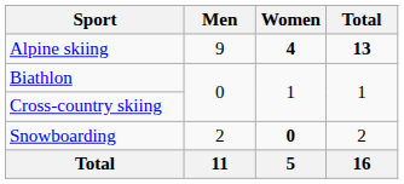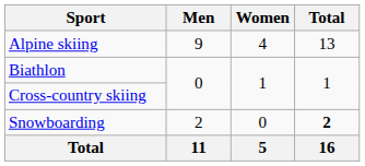Alpine skiing | Women: bold -> normal
Alpine skiing | Total: bold -> normal
Snowboarding | Women: bold -> normal
Snowboarding | Total: normal -> bold
